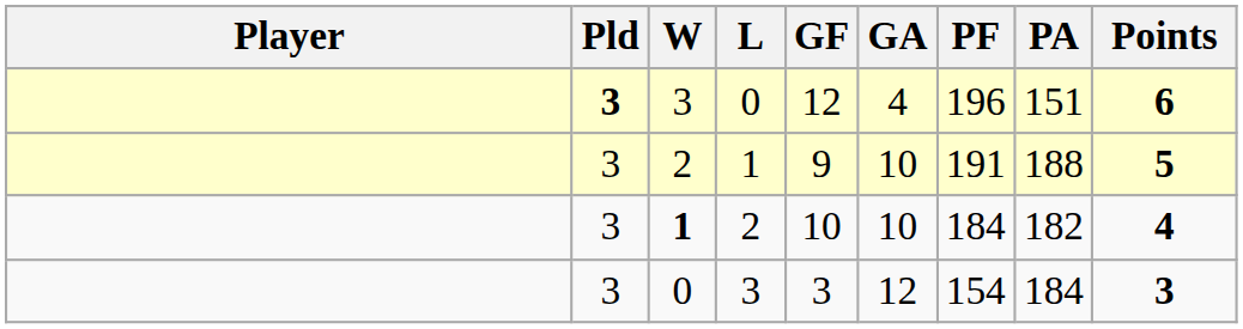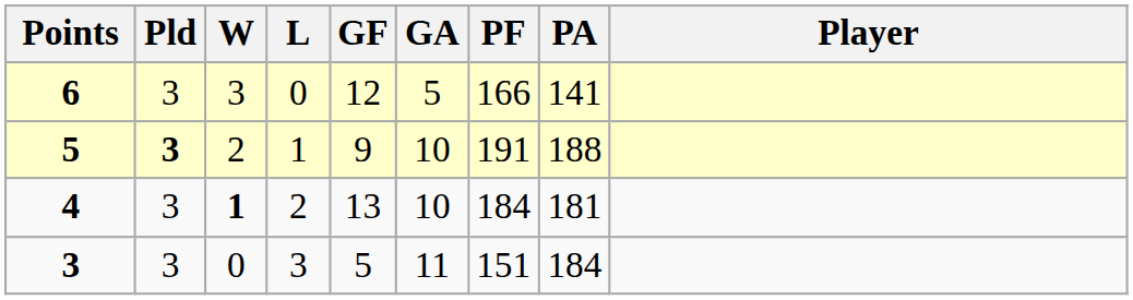columns swapped: Player <-> Points
row 2 | Pld: bold -> normal
row 2 | GA: 4 -> 5
row 2 | PF: 196 -> 166
row 2 | PA: 151 -> 141
row 3 | Pld: normal -> bold
row 4 | GF: 10 -> 13
row 4 | PA: 182 -> 181
row 5 | GF: 3 -> 5
row 5 | GA: 12 -> 11
row 5 | PF: 154 -> 151
